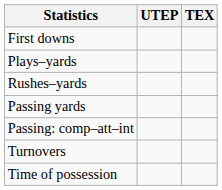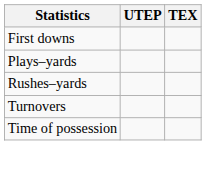- row: Passing yards
- row: Passing: comp–att–int
